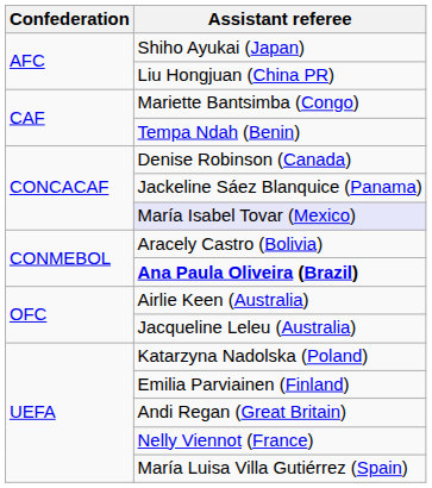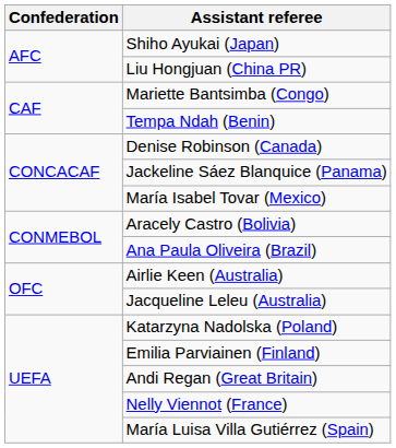María Isabel Tovar (Mexico) | Assistant referee: lavender background -> no background
Ana Paula Oliveira (Brazil) | Assistant referee: bold -> normal
